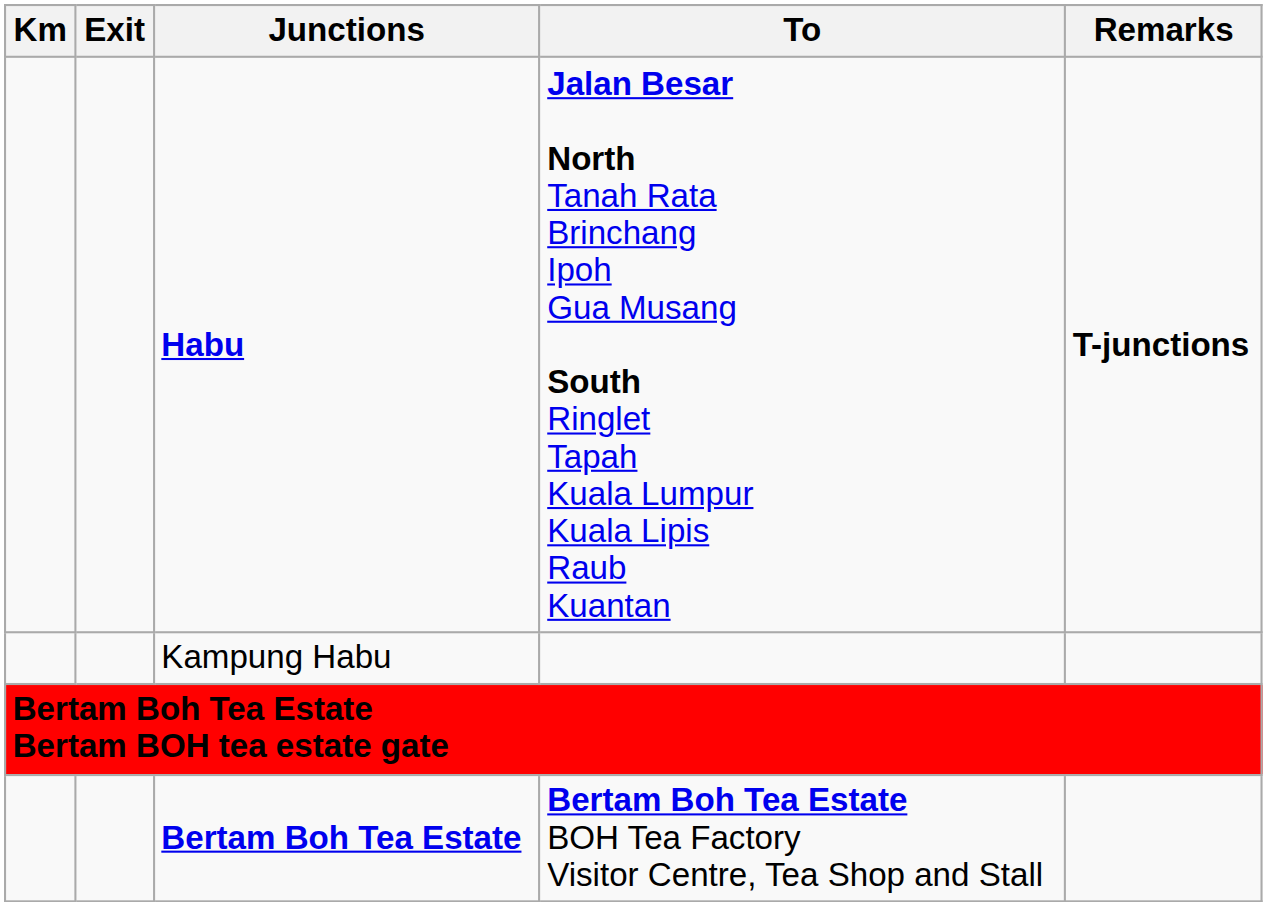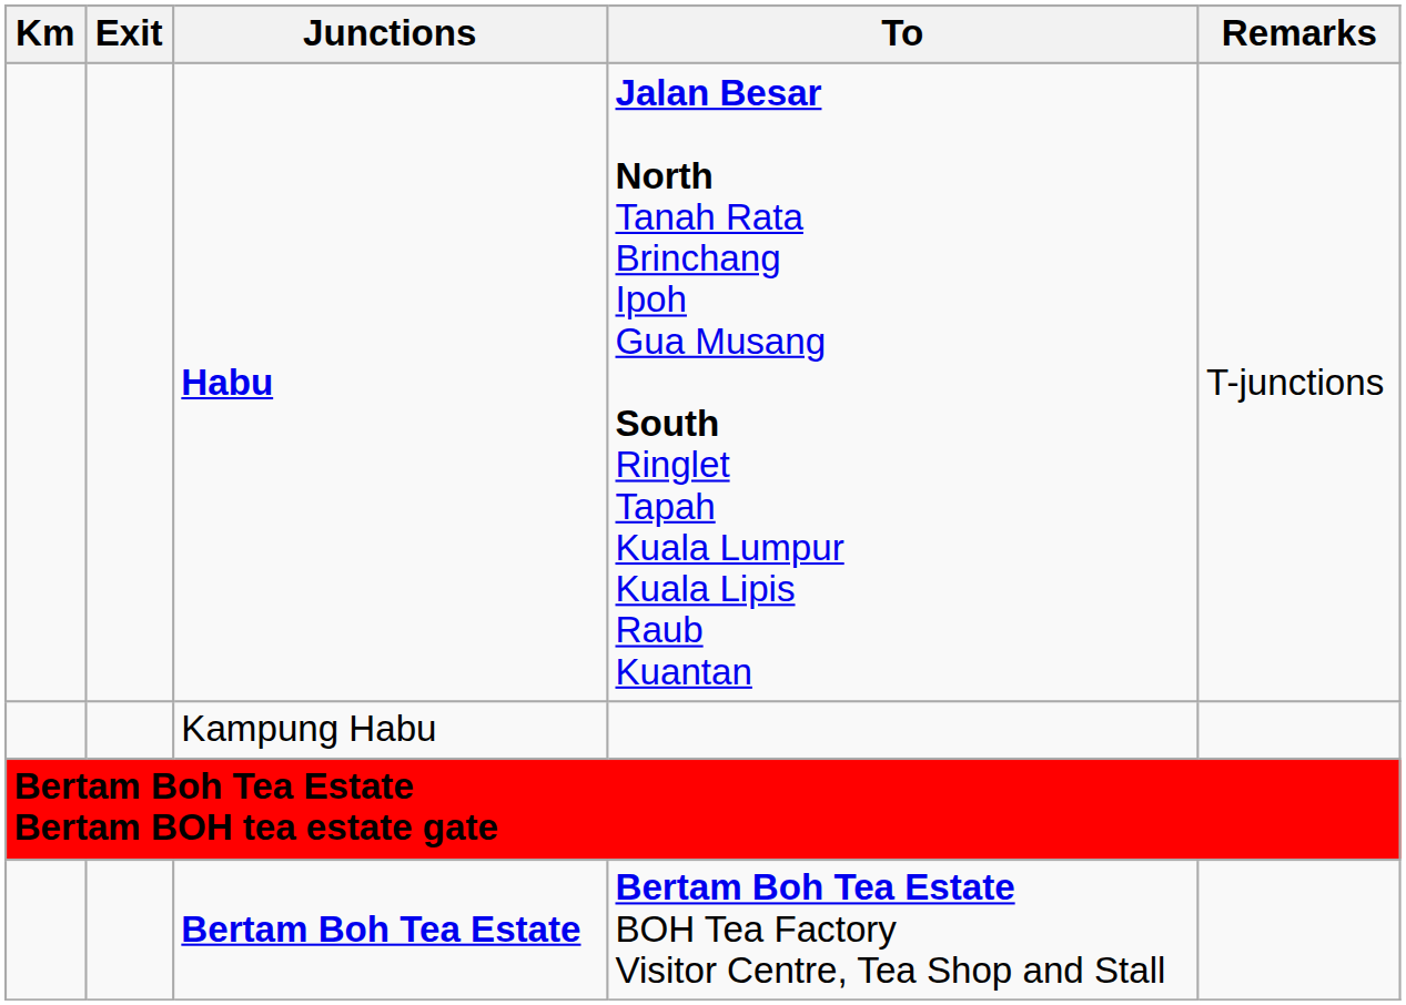Habu | Remarks: bold -> normal
